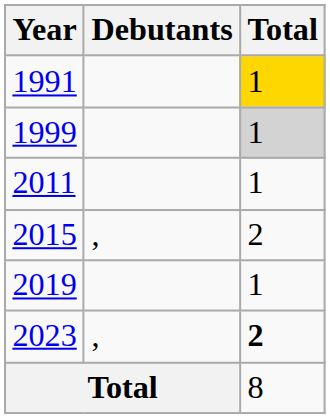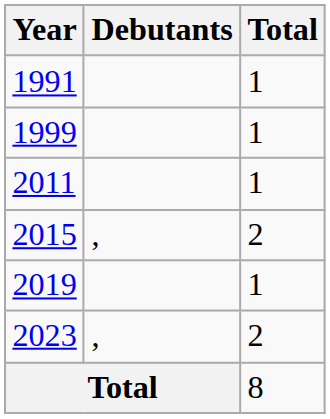1991 | Total: gold background -> no background
1999 | Total: lightgrey background -> no background
2023 | Total: bold -> normal
